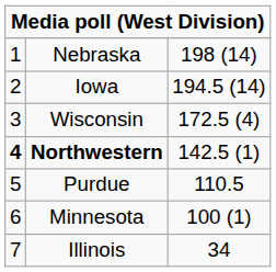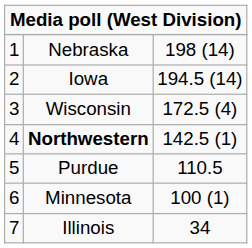Northwestern | column 1: bold -> normal
